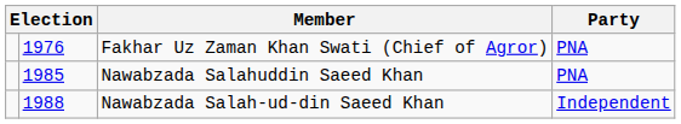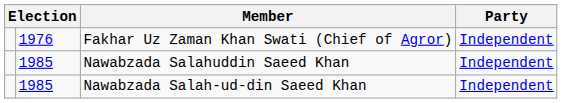Fakhar Uz Zaman Khan Swati (Chief of Agror) | Party: PNA -> Independent
Nawabzada Salahuddin Saeed Khan | Party: PNA -> Independent
Nawabzada Salah-ud-din Saeed Khan | column 2: 1988 -> 1985
